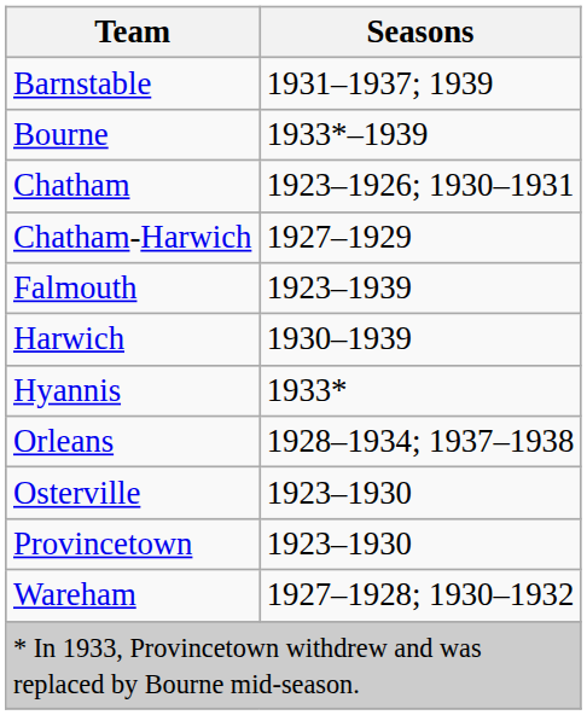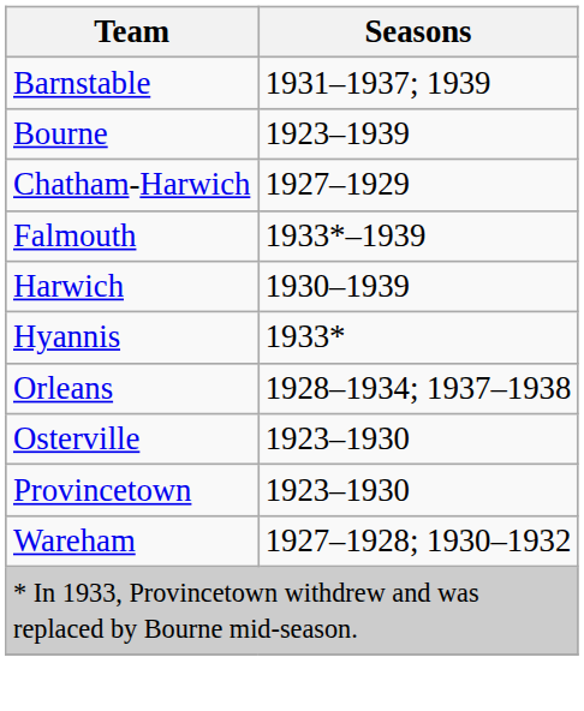Bourne | Seasons: 1933*–1939 -> 1923–1939
- row: Chatham | 1923–1926; 1930–1931
Falmouth | Seasons: 1923–1939 -> 1933*–1939
